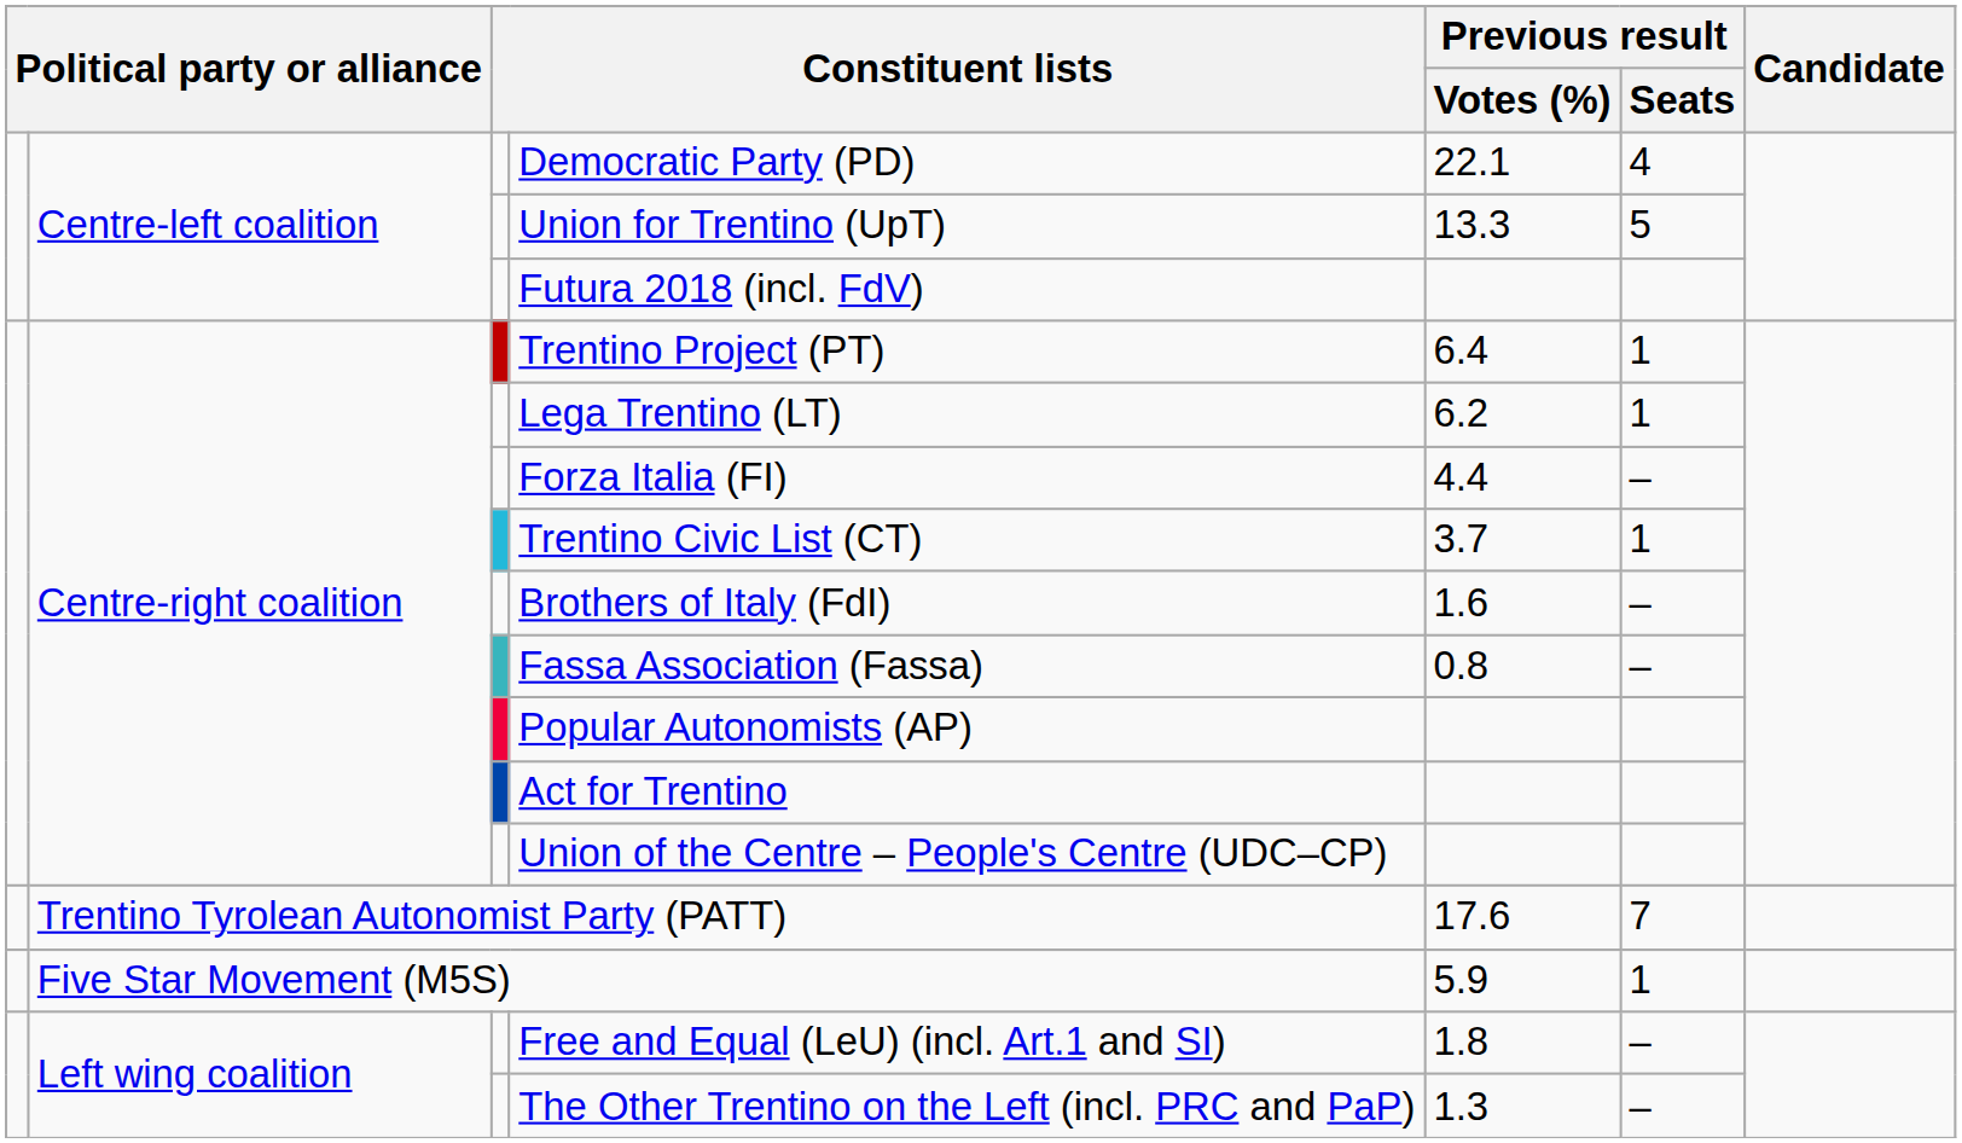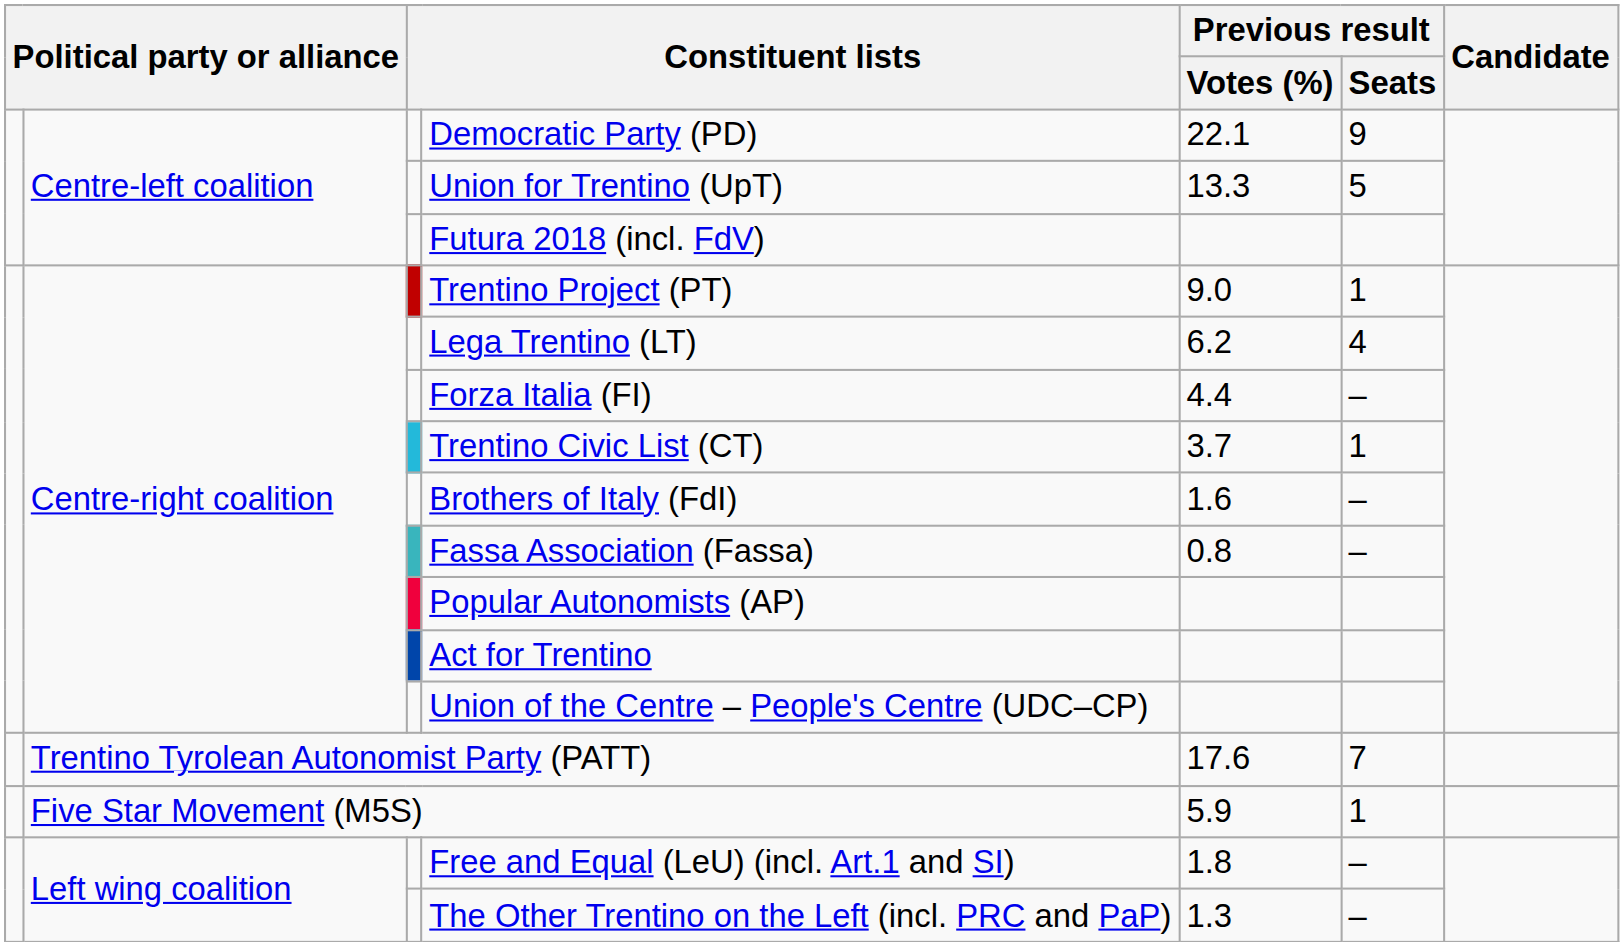Democratic Party (PD) | Previous result / Seats: 4 -> 9
Trentino Project (PT) | Previous result / Votes (%): 6.4 -> 9.0
Lega Trentino (LT) | Previous result / Seats: 1 -> 4
